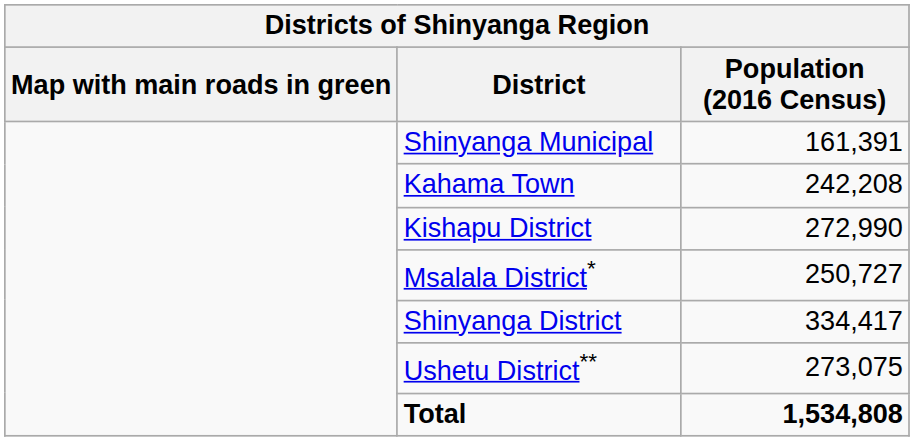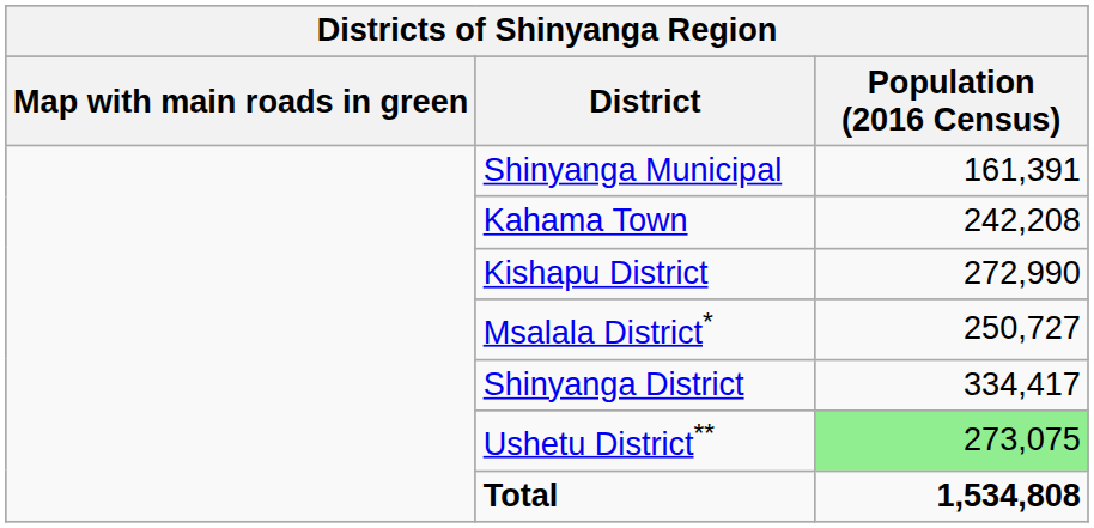Ushetu District** | Population (2016 Census): no background -> lightgreen background
